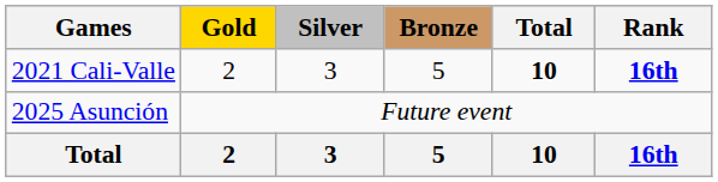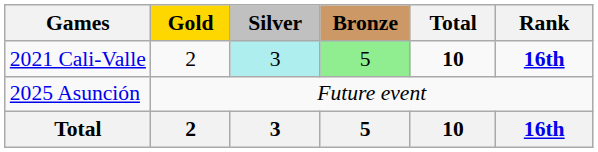2021 Cali-Valle | Silver: no background -> paleturquoise background
2021 Cali-Valle | Bronze: no background -> lightgreen background
